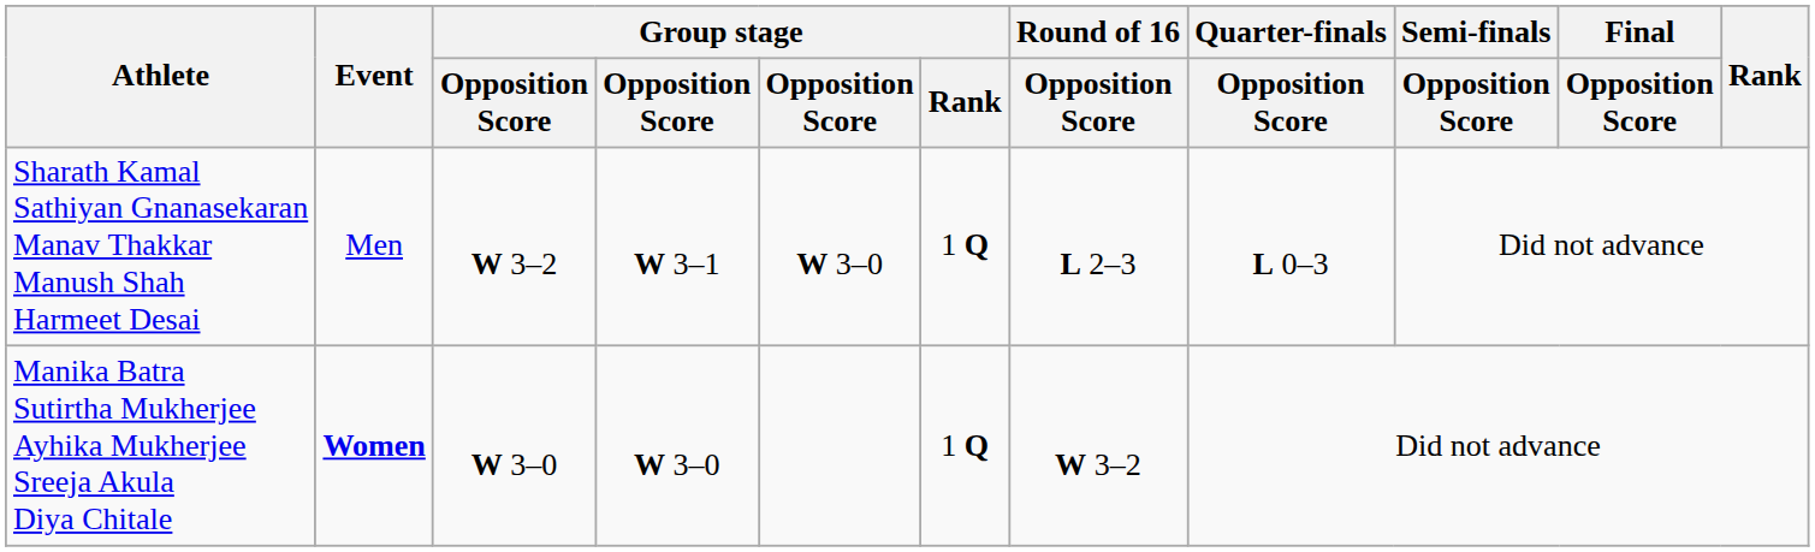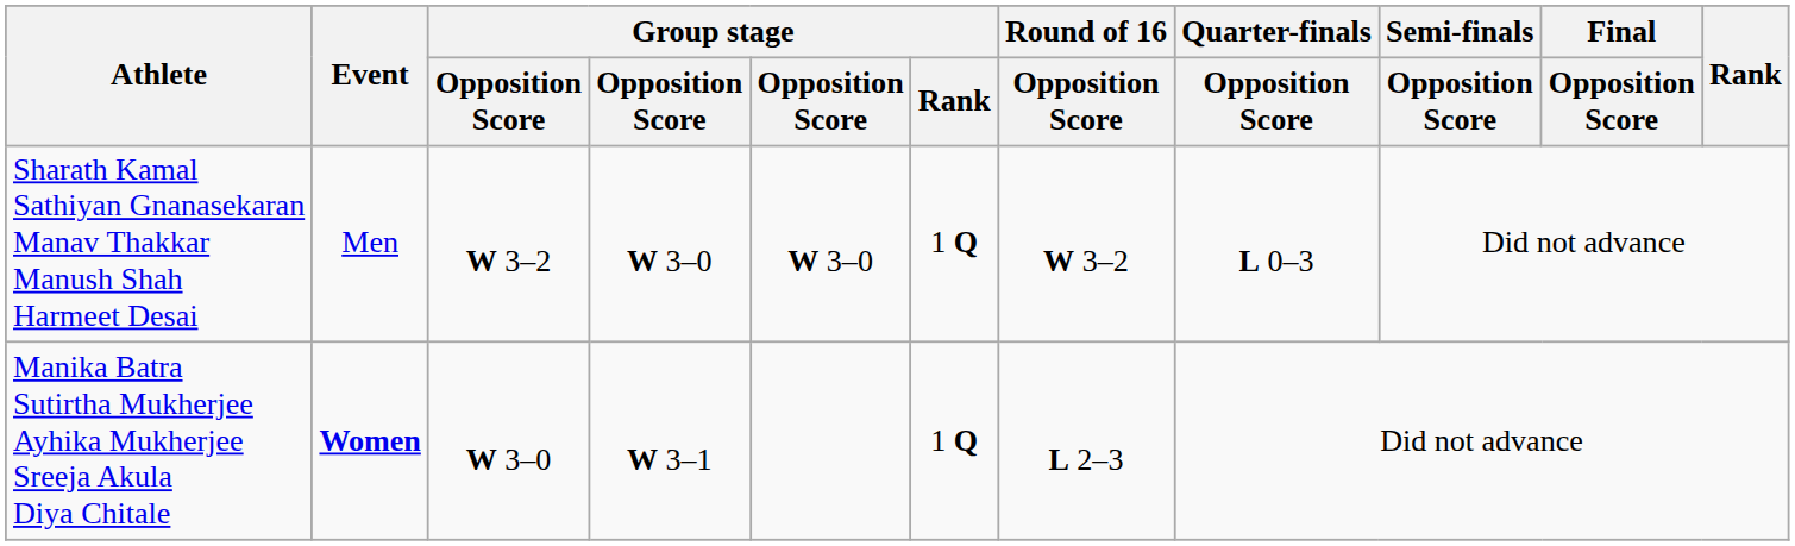row 3 | column 4: W 3–1 -> W 3–0
row 3 | Round of 16 / Opposition Score: L 2–3 -> W 3–2
row 4 | column 4: W 3–0 -> W 3–1
row 4 | Round of 16 / Opposition Score: W 3–2 -> L 2–3
